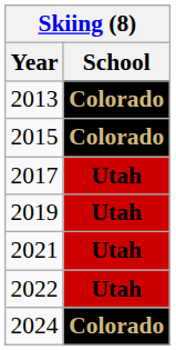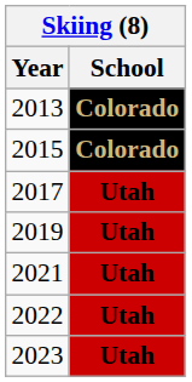+ row: 2023 | Utah
- row: 2024 | Colorado
